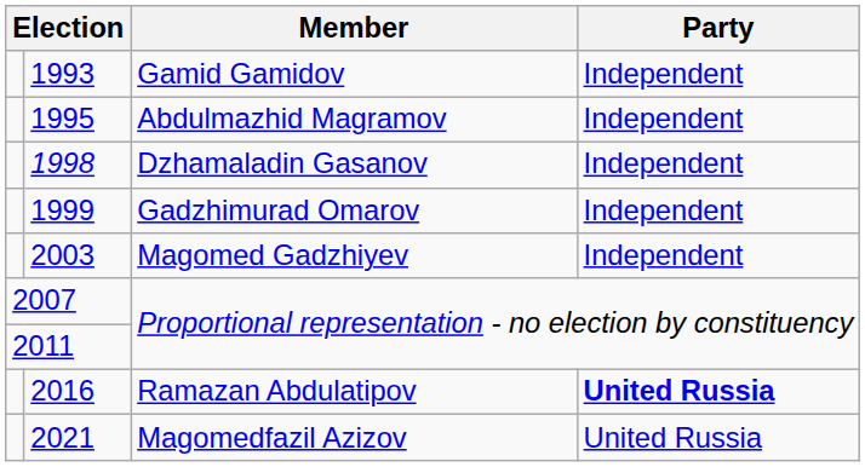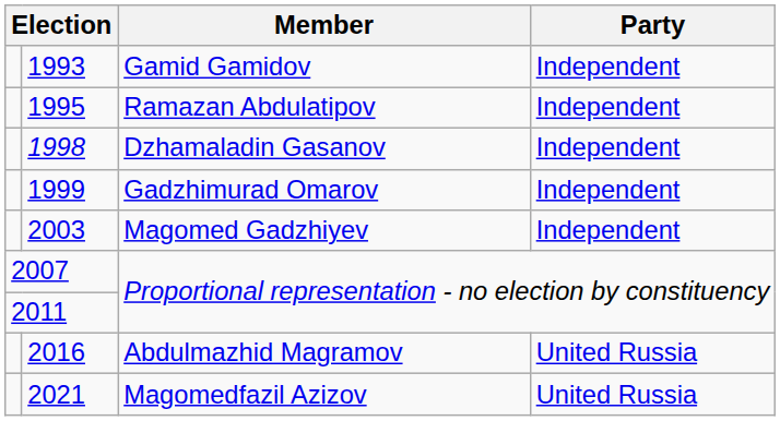1995 | Member: Abdulmazhid Magramov -> Ramazan Abdulatipov
2016 | Member: Ramazan Abdulatipov -> Abdulmazhid Magramov
2016 | Party: bold -> normal
